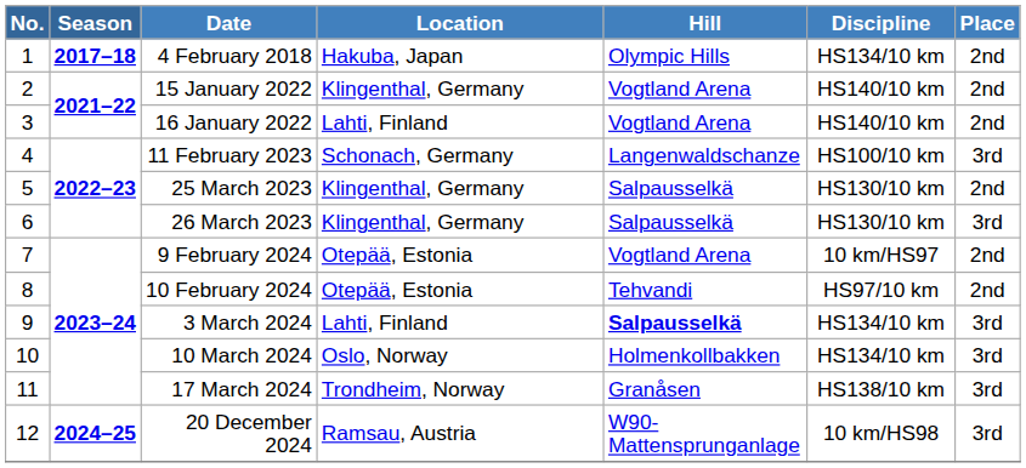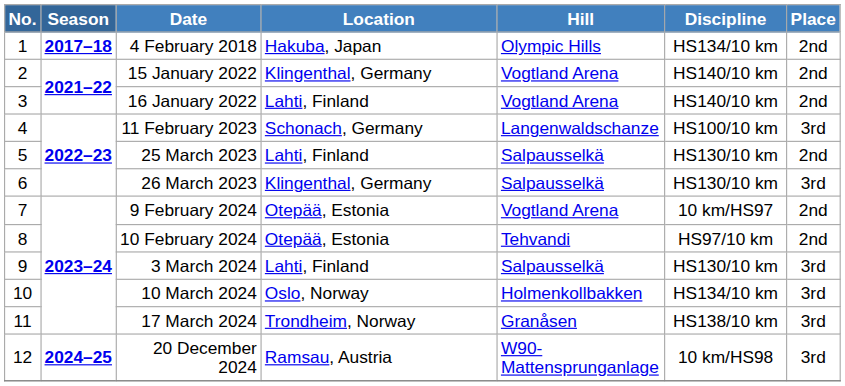25 March 2023 | Location: Klingenthal, Germany -> Lahti, Finland
3 March 2024 | Hill: bold -> normal
3 March 2024 | Discipline: HS134/10 km -> HS130/10 km
